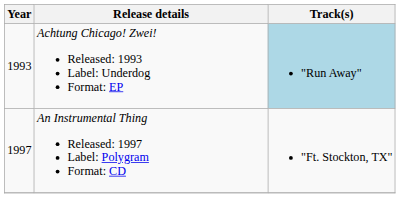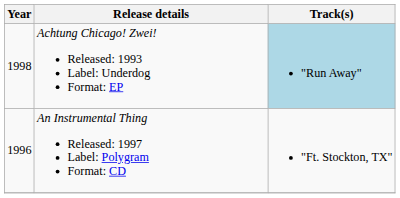row 2 | Year: 1993 -> 1998
row 3 | Year: 1997 -> 1996
